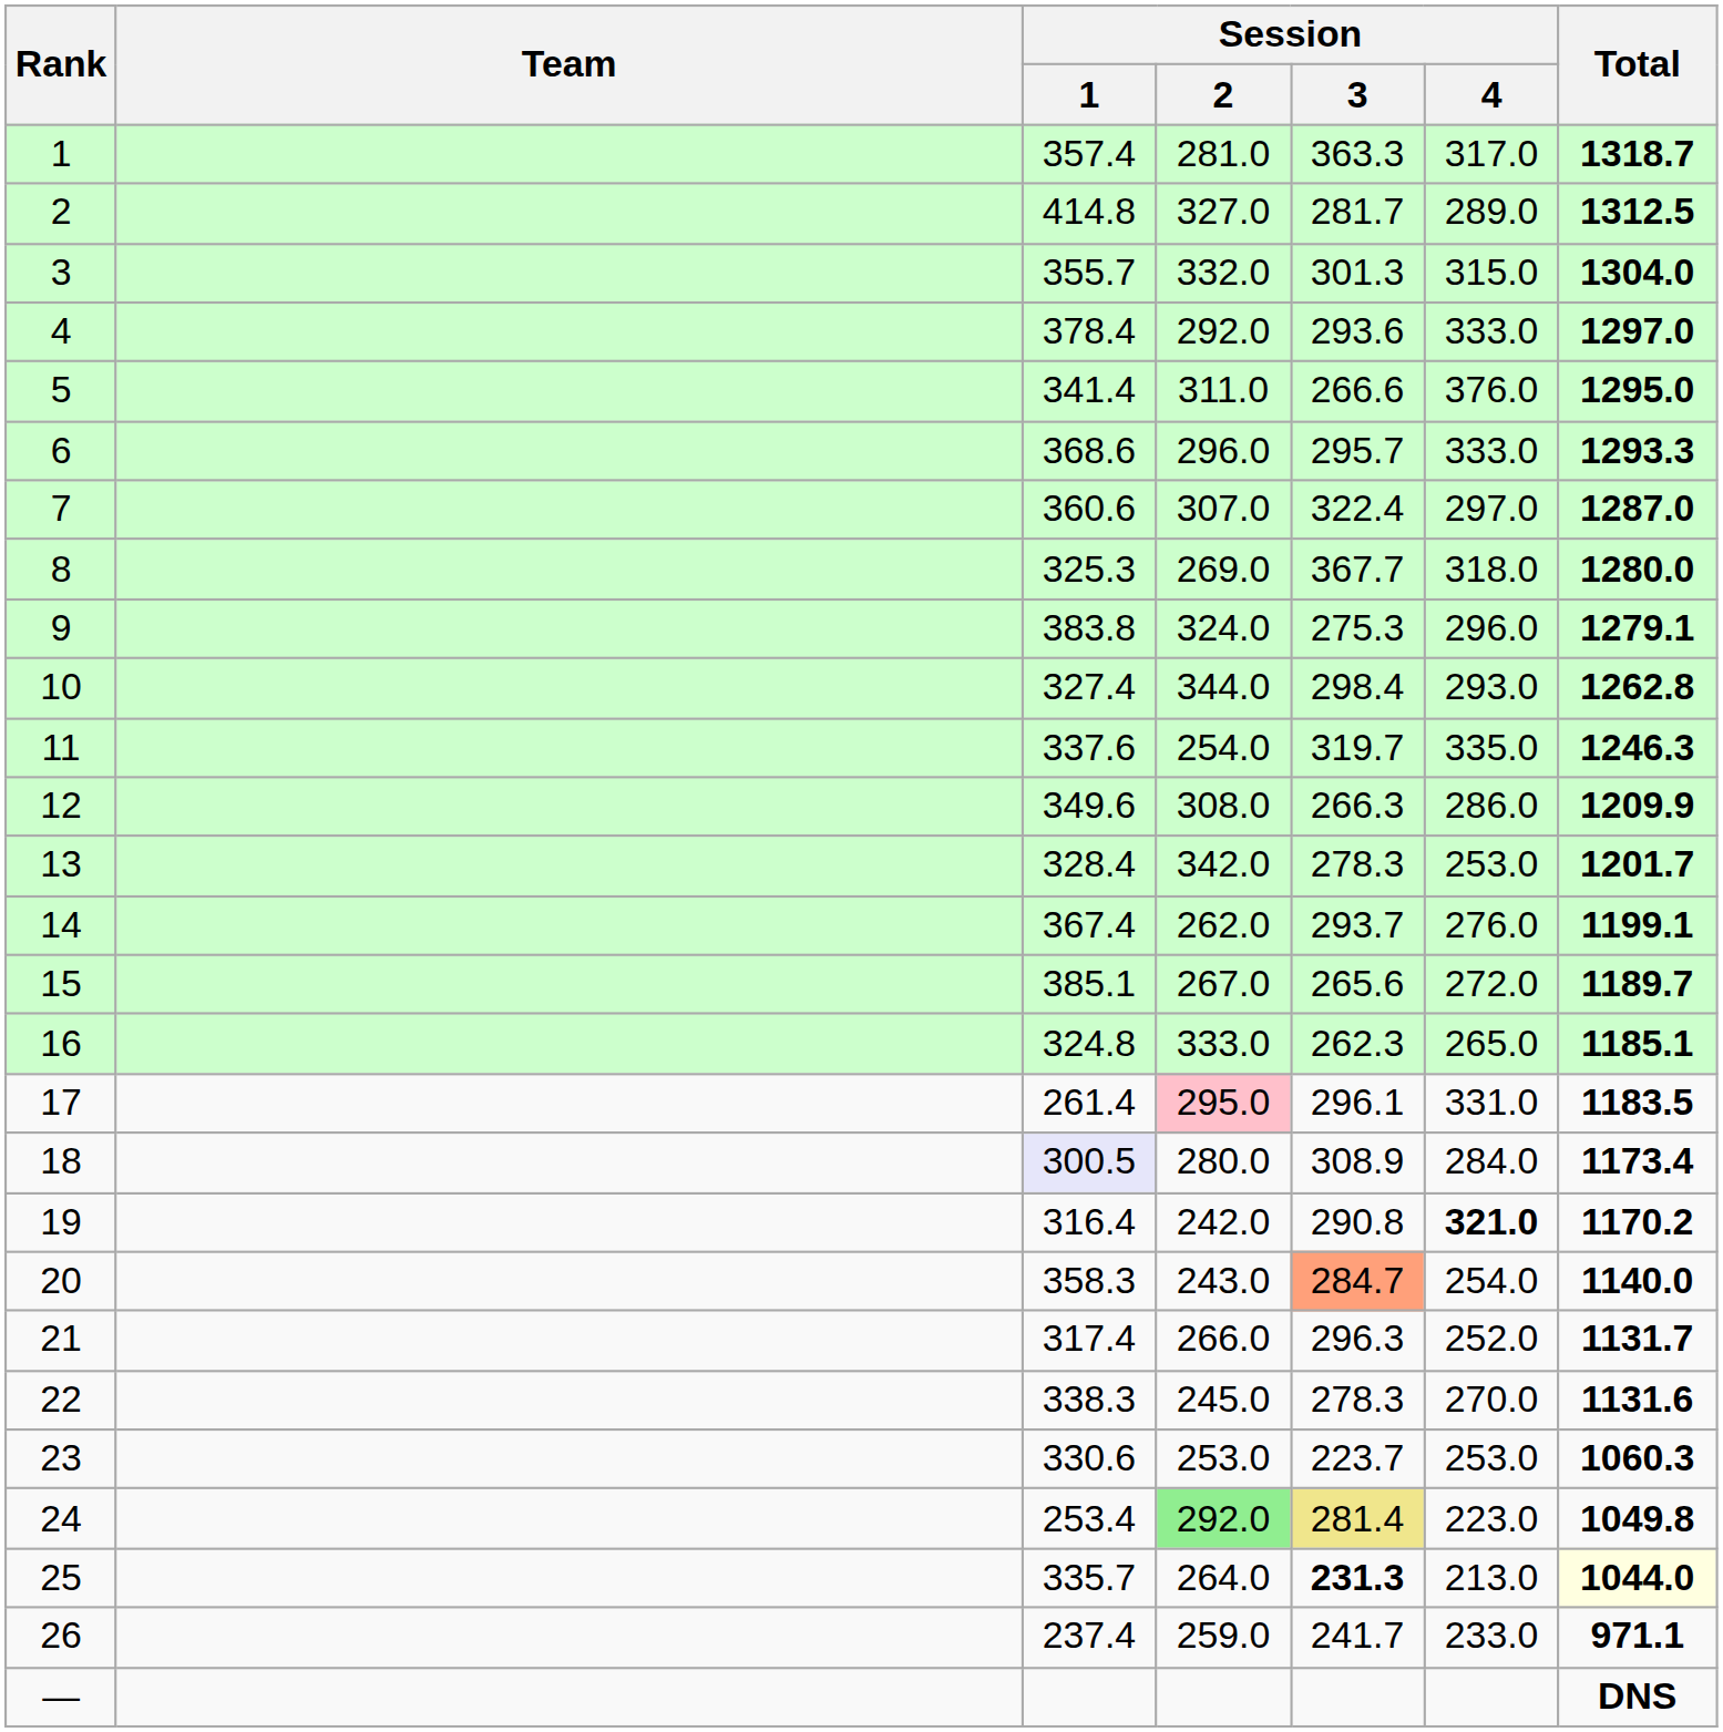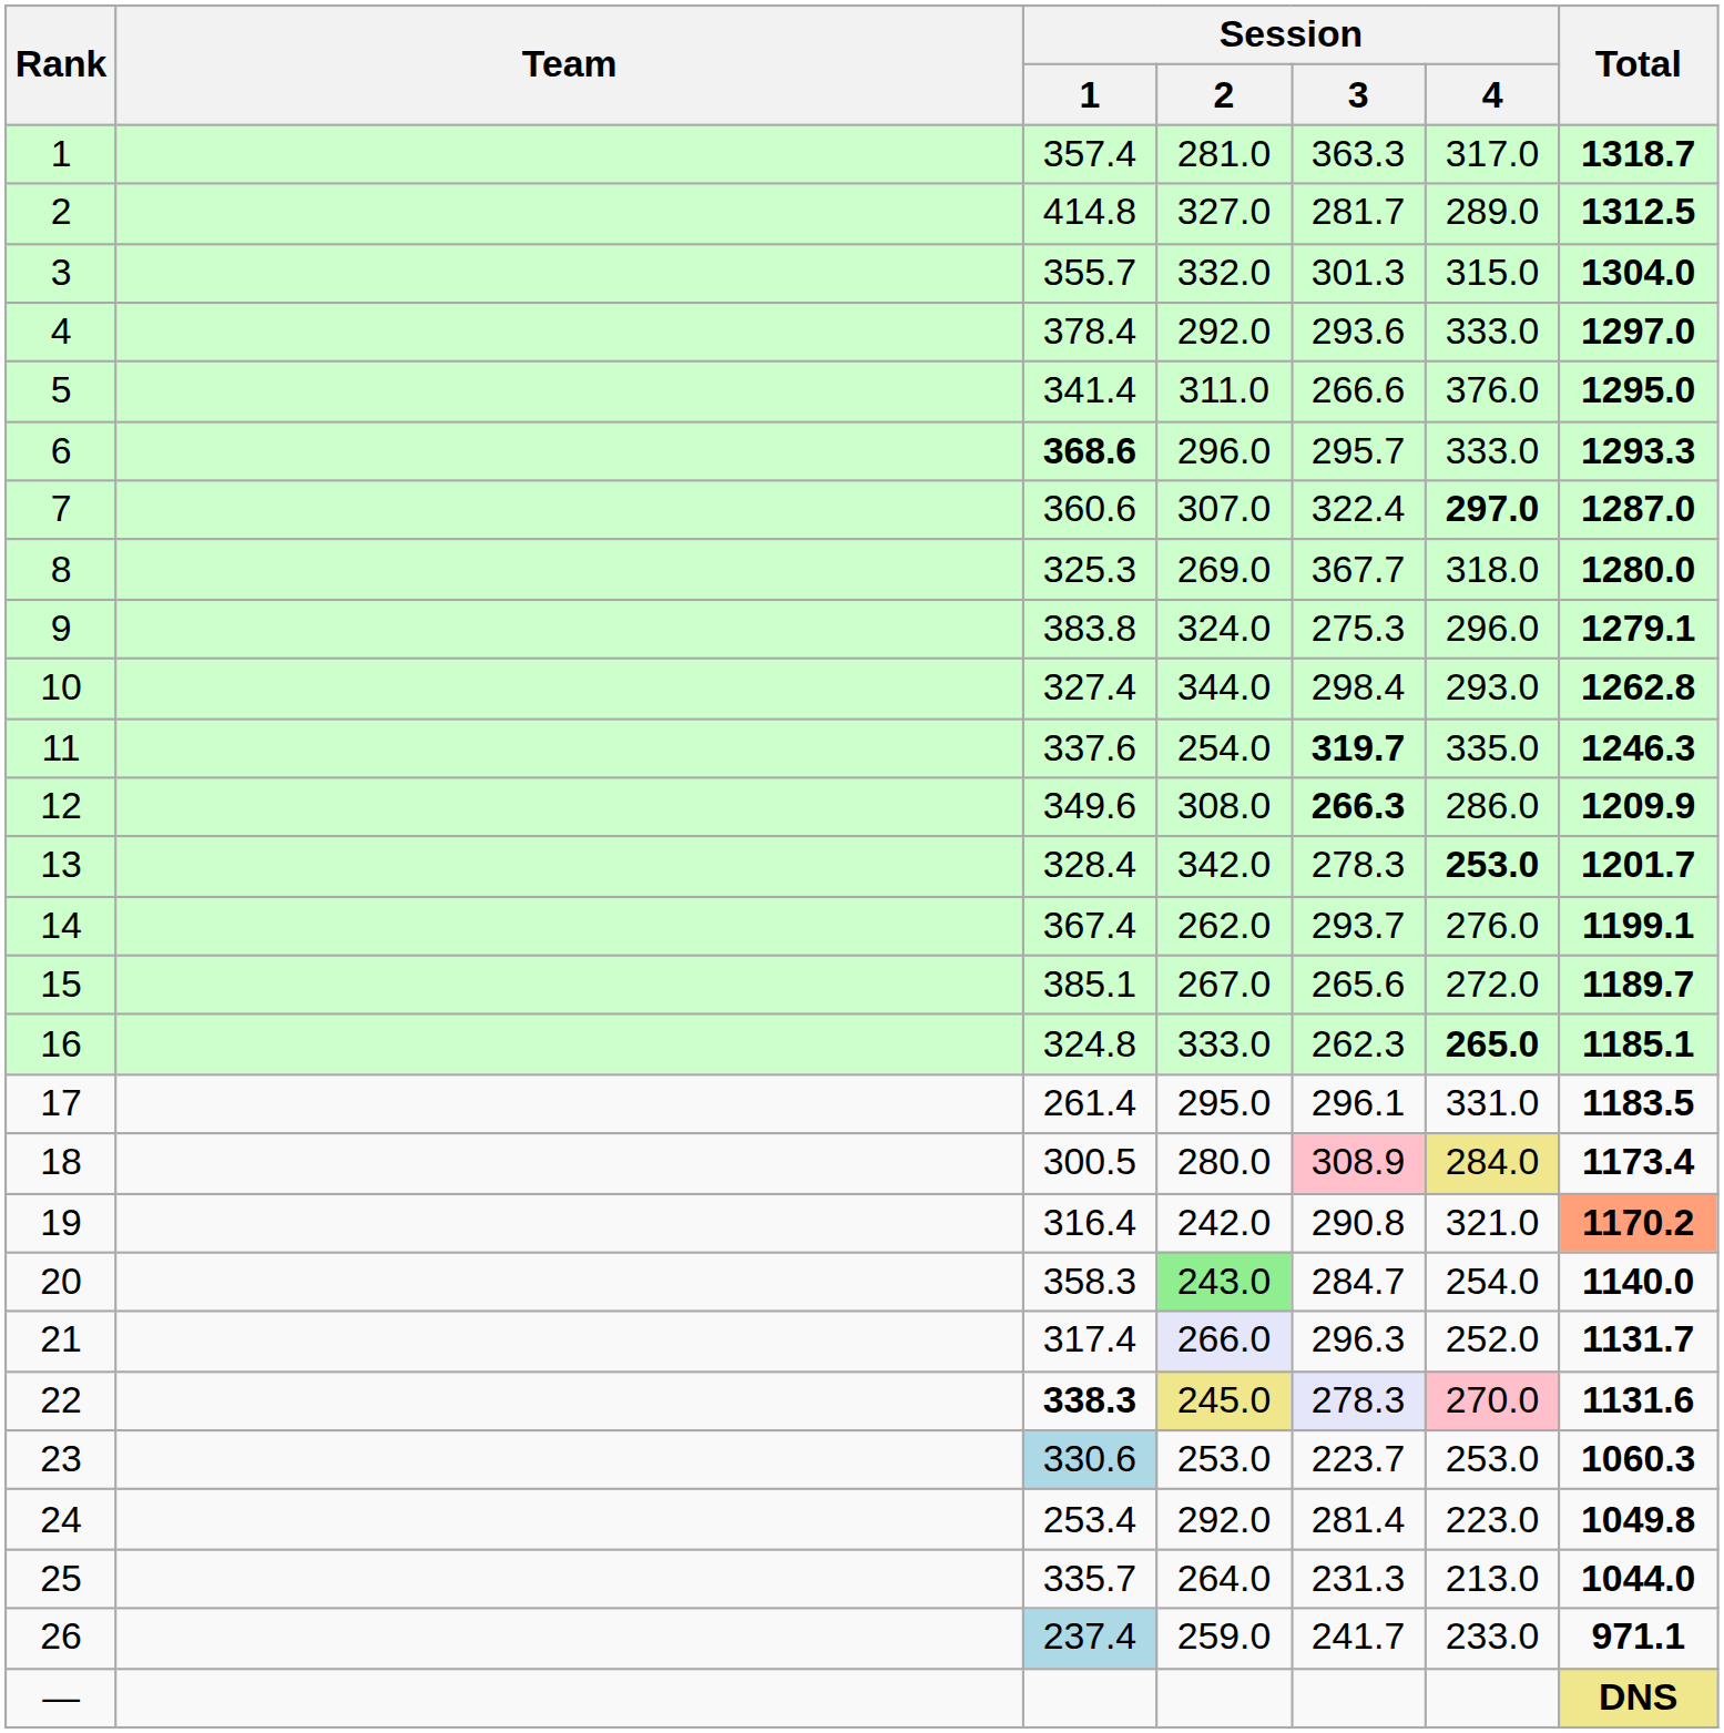6 | Session / 1: normal -> bold
7 | Session / 4: normal -> bold
11 | Session / 3: normal -> bold
12 | Session / 3: normal -> bold
13 | Session / 4: normal -> bold
16 | Session / 4: normal -> bold
17 | Session / 2: pink background -> no background
18 | Session / 1: lavender background -> no background
18 | Session / 3: no background -> pink background
18 | Session / 4: no background -> khaki background
19 | Session / 4: bold -> normal
19 | Total: no background -> lightsalmon background
20 | Session / 2: no background -> lightgreen background
20 | Session / 3: lightsalmon background -> no background
21 | Session / 2: no background -> lavender background
22 | Session / 1: normal -> bold
22 | Session / 2: no background -> khaki background
22 | Session / 3: no background -> lavender background
22 | Session / 4: no background -> pink background
23 | Session / 1: no background -> lightblue background
24 | Session / 2: lightgreen background -> no background
24 | Session / 3: khaki background -> no background
25 | Session / 3: bold -> normal
25 | Total: lightyellow background -> no background
26 | Session / 1: no background -> lightblue background
— | Total: no background -> khaki background
